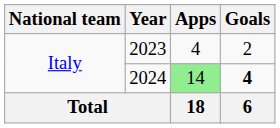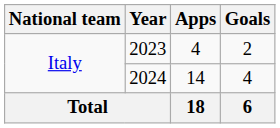2024 | Apps: lightgreen background -> no background
2024 | Goals: bold -> normal
